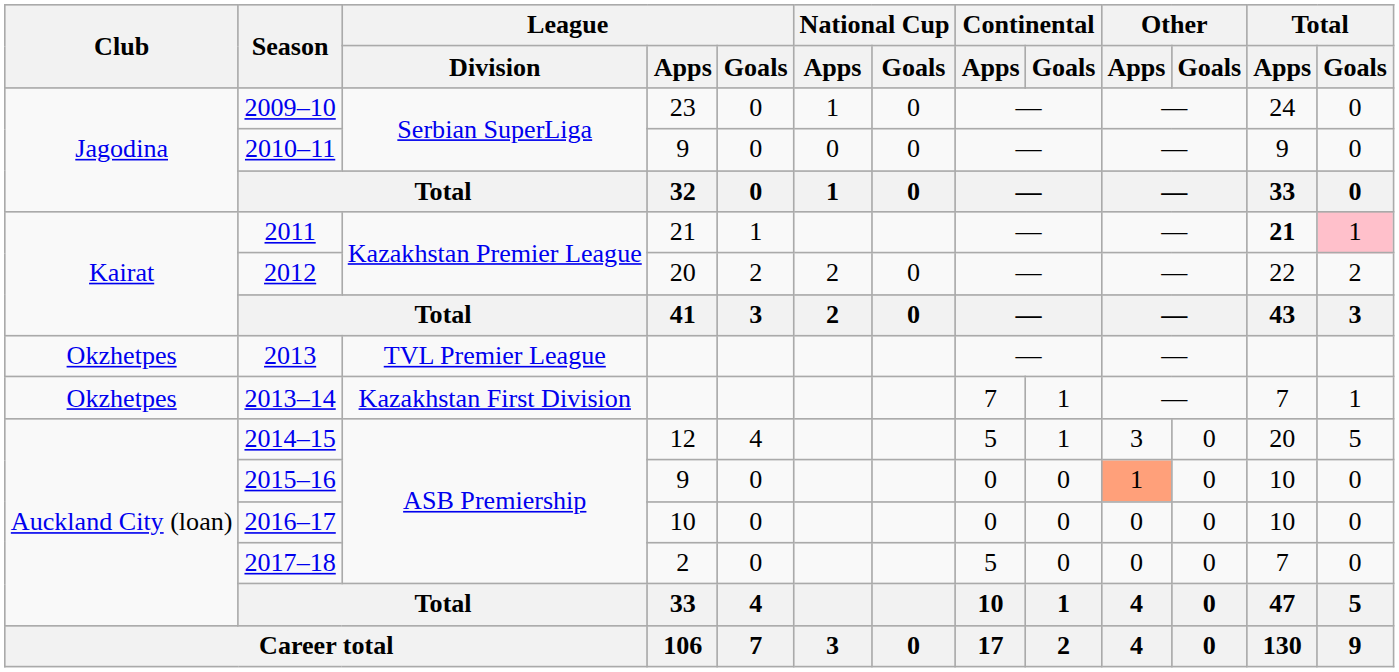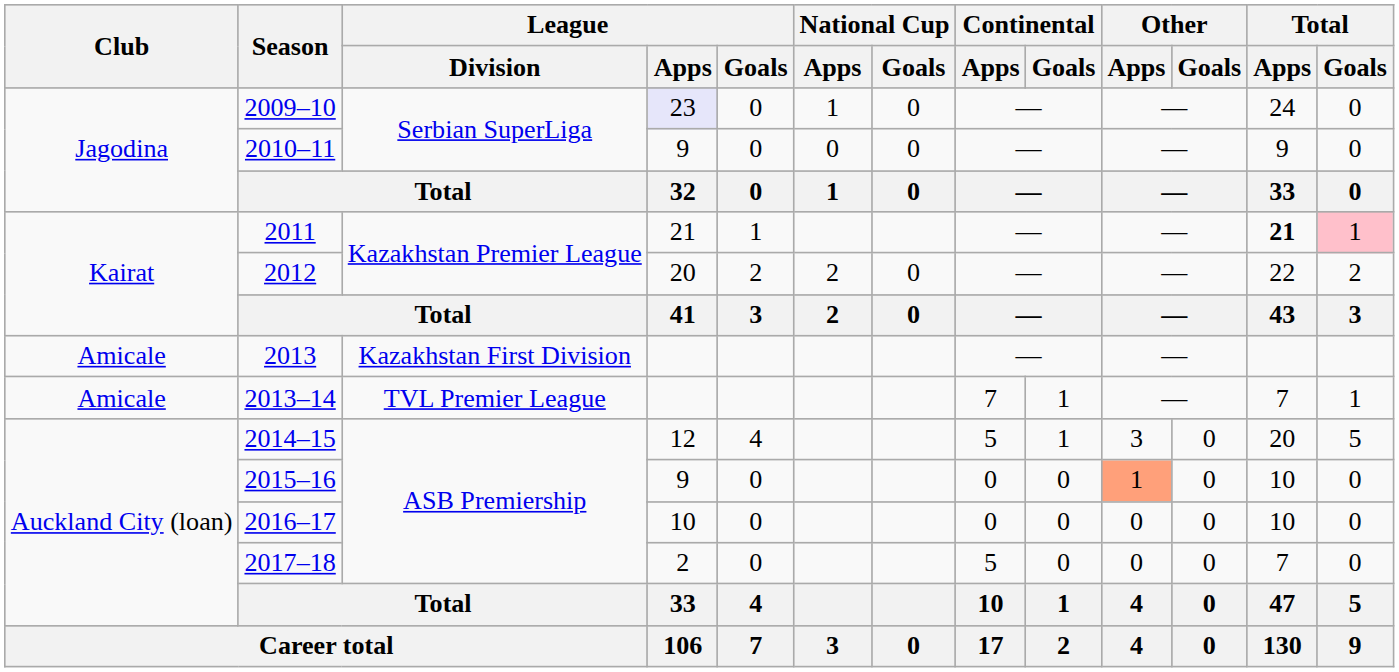2009–10 | League / Apps: no background -> lavender background
2013 | Club: Okzhetpes -> Amicale
2013 | League / Division: TVL Premier League -> Kazakhstan First Division
2013–14 | Club: Okzhetpes -> Amicale
2013–14 | League / Division: Kazakhstan First Division -> TVL Premier League
